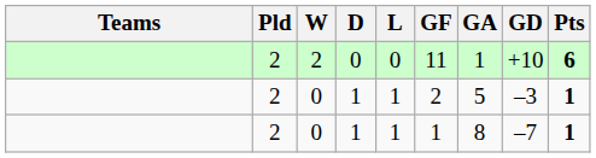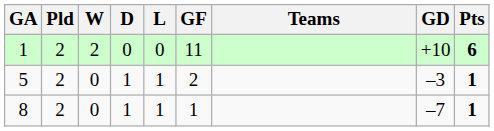columns swapped: Teams <-> GA
